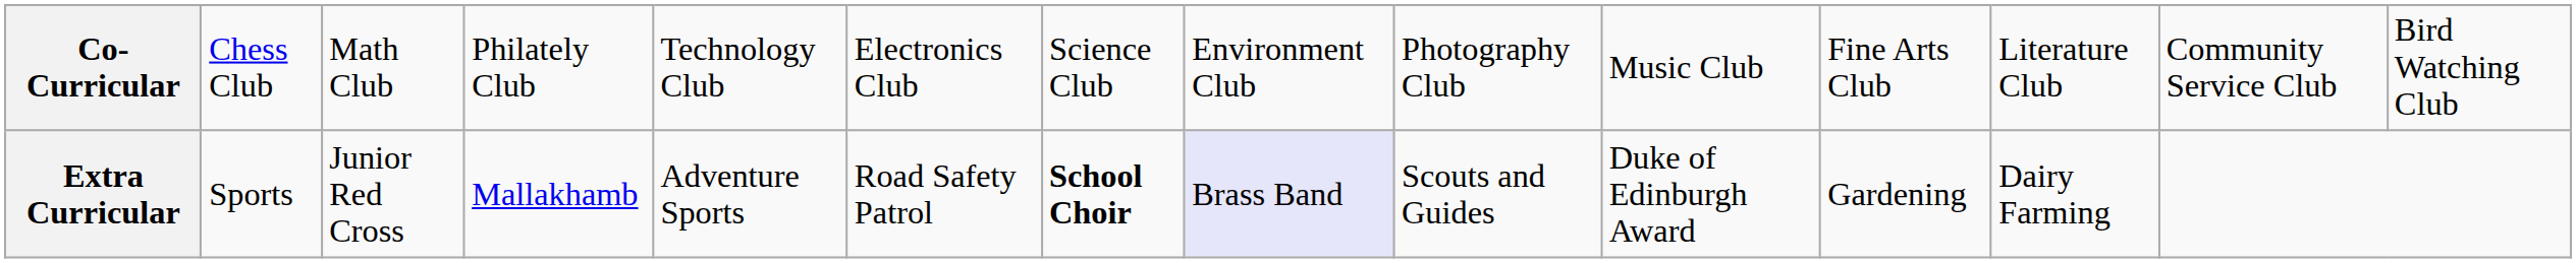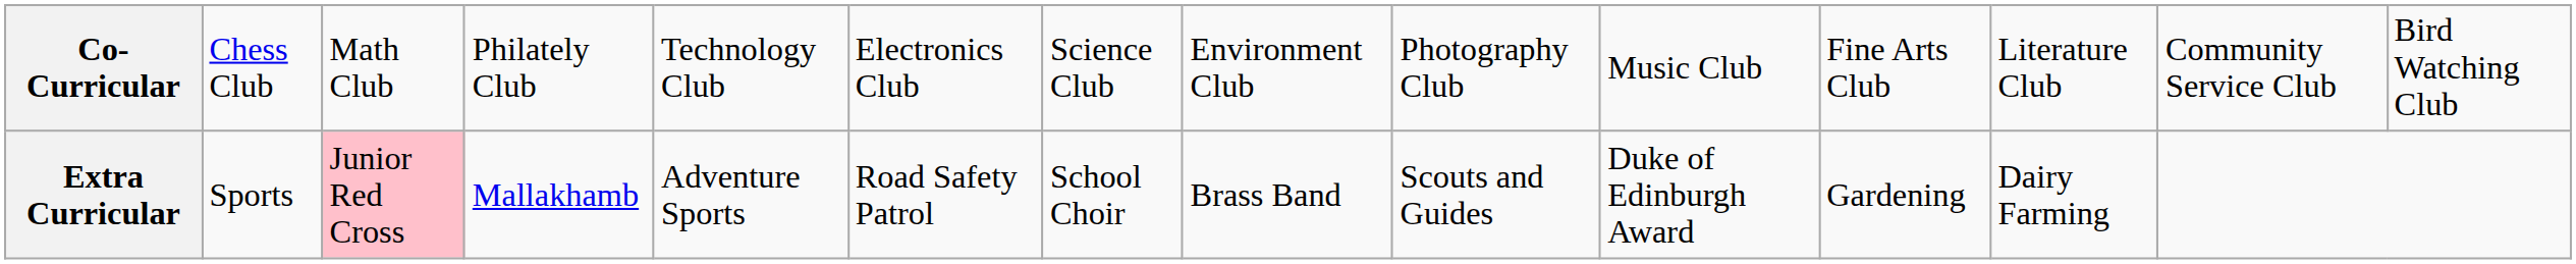Extra Curricular | column 3: no background -> pink background
Extra Curricular | column 7: bold -> normal
Extra Curricular | column 8: lavender background -> no background
